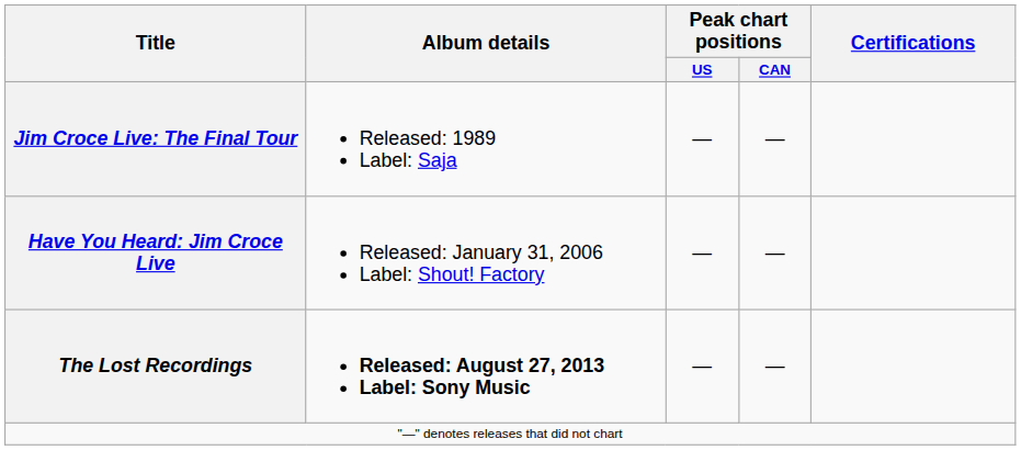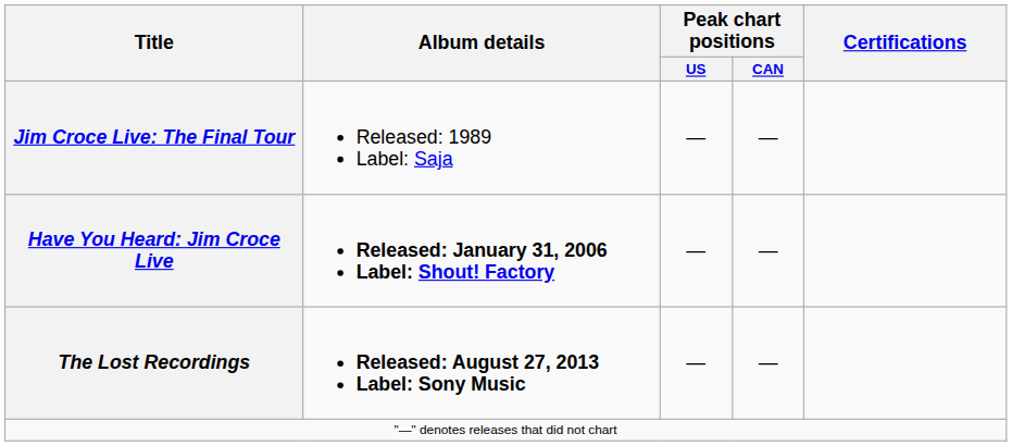Have You Heard: Jim Croce Live | Album details: normal -> bold
